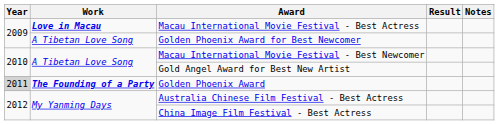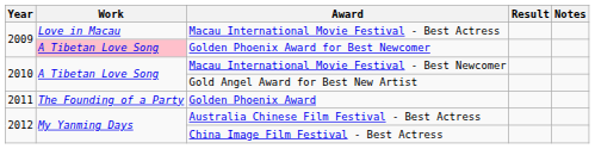Macau International Movie Festival - Best Actress | Work: bold -> normal
Golden Phoenix Award for Best Newcomer | Work: no background -> pink background
Golden Phoenix Award | Year: lightgrey background -> no background
Golden Phoenix Award | Work: bold -> normal
